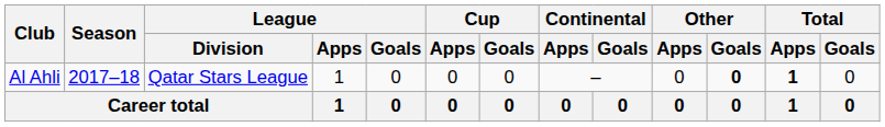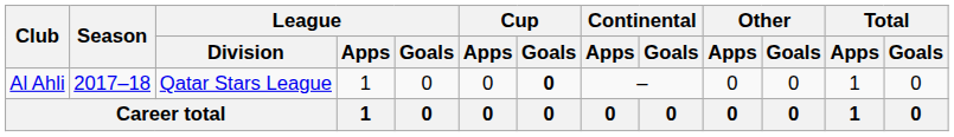Al Ahli | Cup / Goals: normal -> bold
Al Ahli | Other / Goals: bold -> normal
Al Ahli | Total / Apps: bold -> normal
